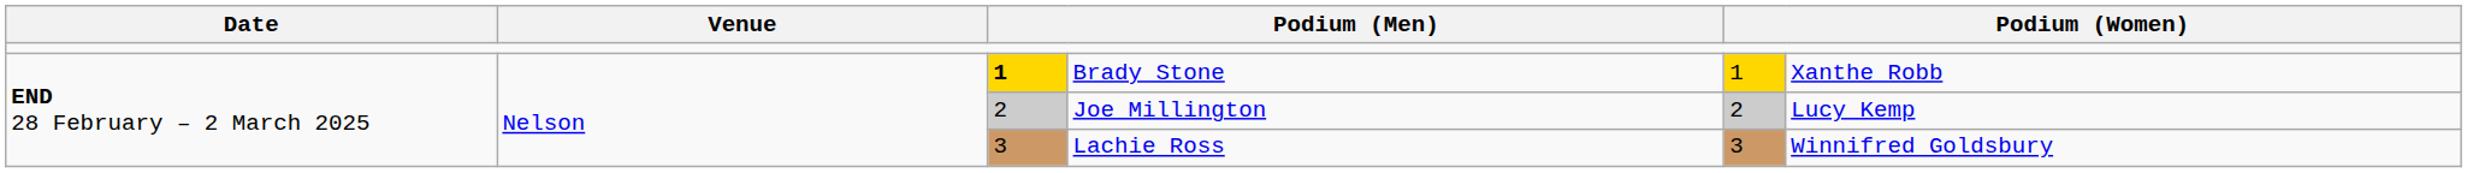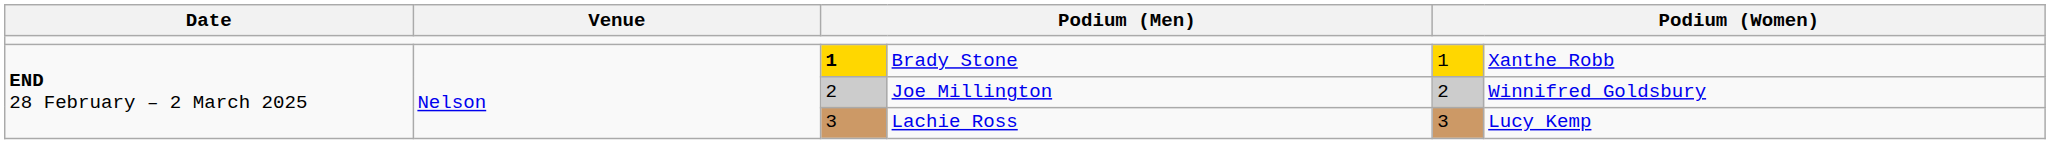Joe Millington | column 6: Lucy Kemp -> Winnifred Goldsbury
Lachie Ross | column 6: Winnifred Goldsbury -> Lucy Kemp
